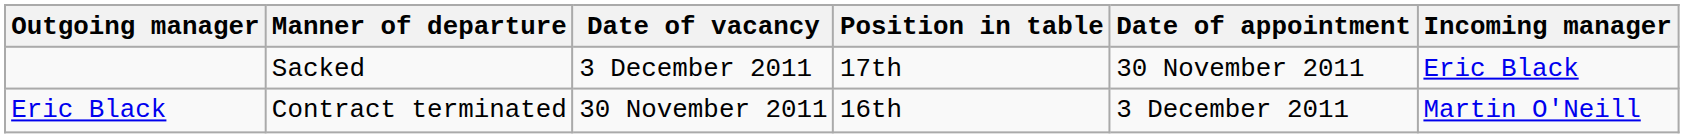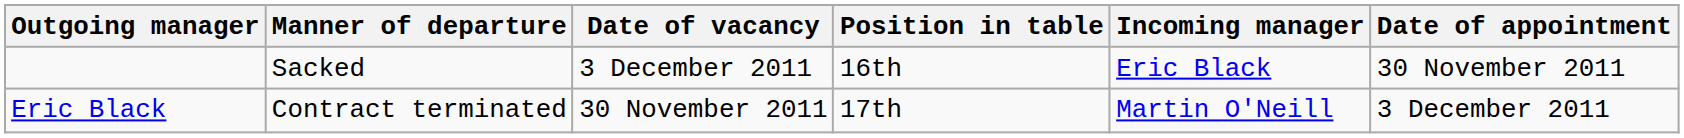columns swapped: Incoming manager <-> Date of appointment
row 2 | Position in table: 17th -> 16th
row 3 | Position in table: 16th -> 17th
